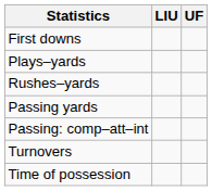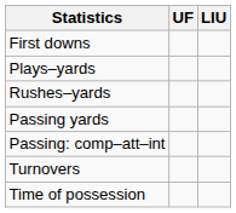columns swapped: LIU <-> UF
